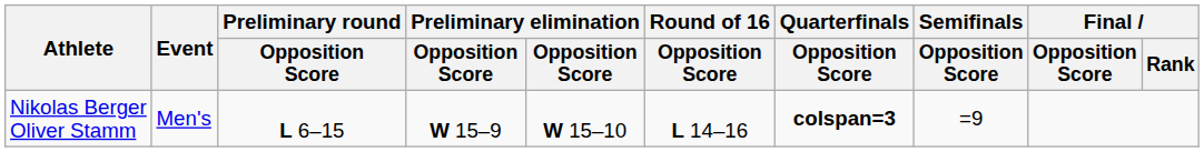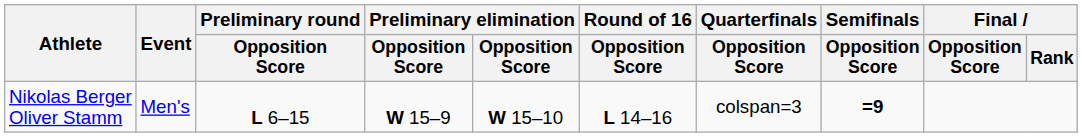Nikolas Berger Oliver Stamm | Quarterfinals / Opposition Score: bold -> normal
Nikolas Berger Oliver Stamm | Semifinals / Opposition Score: normal -> bold
